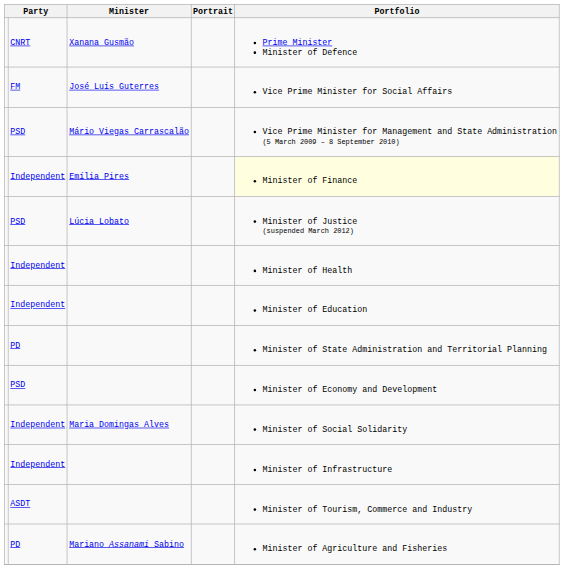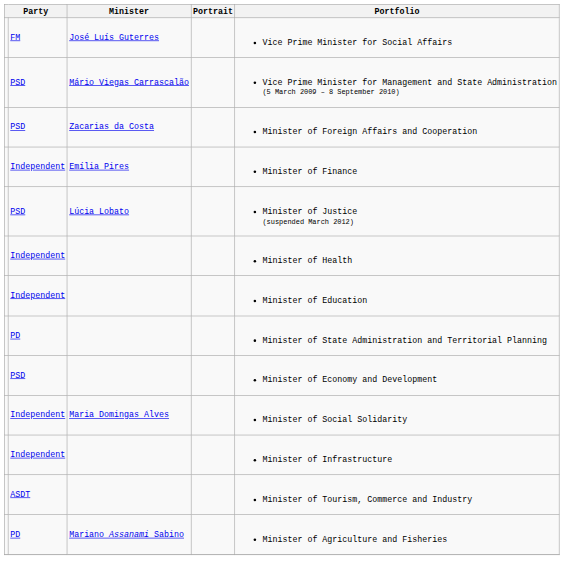- row: CNRT | Xanana Gusmão | Prime Minister Minister of Defence
+ row: PSD | Zacarias da Costa | Minister of Foreign Affairs and Cooperation
Emília Pires | Portfolio: lightyellow background -> no background
